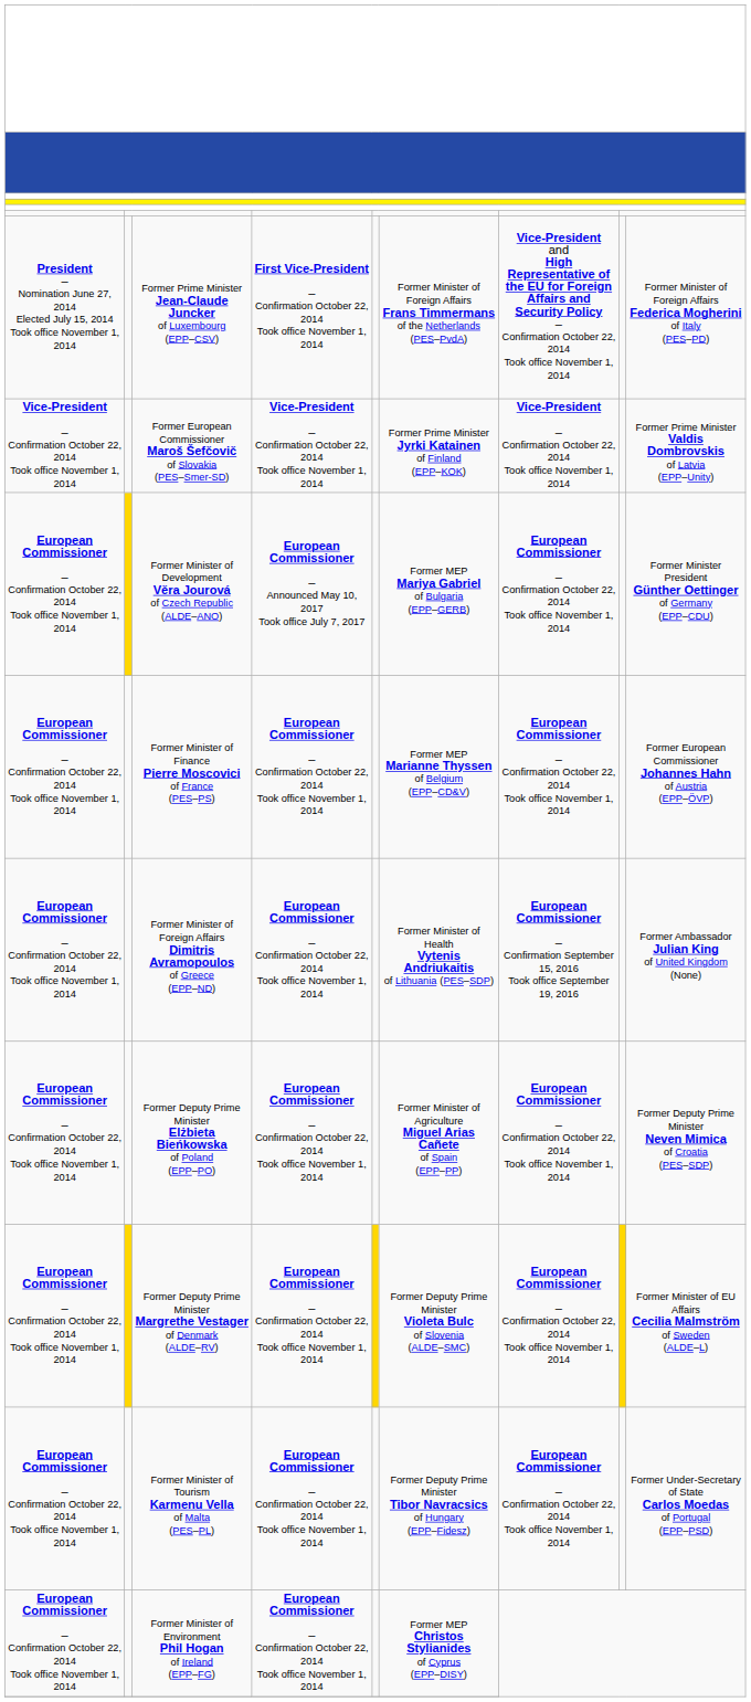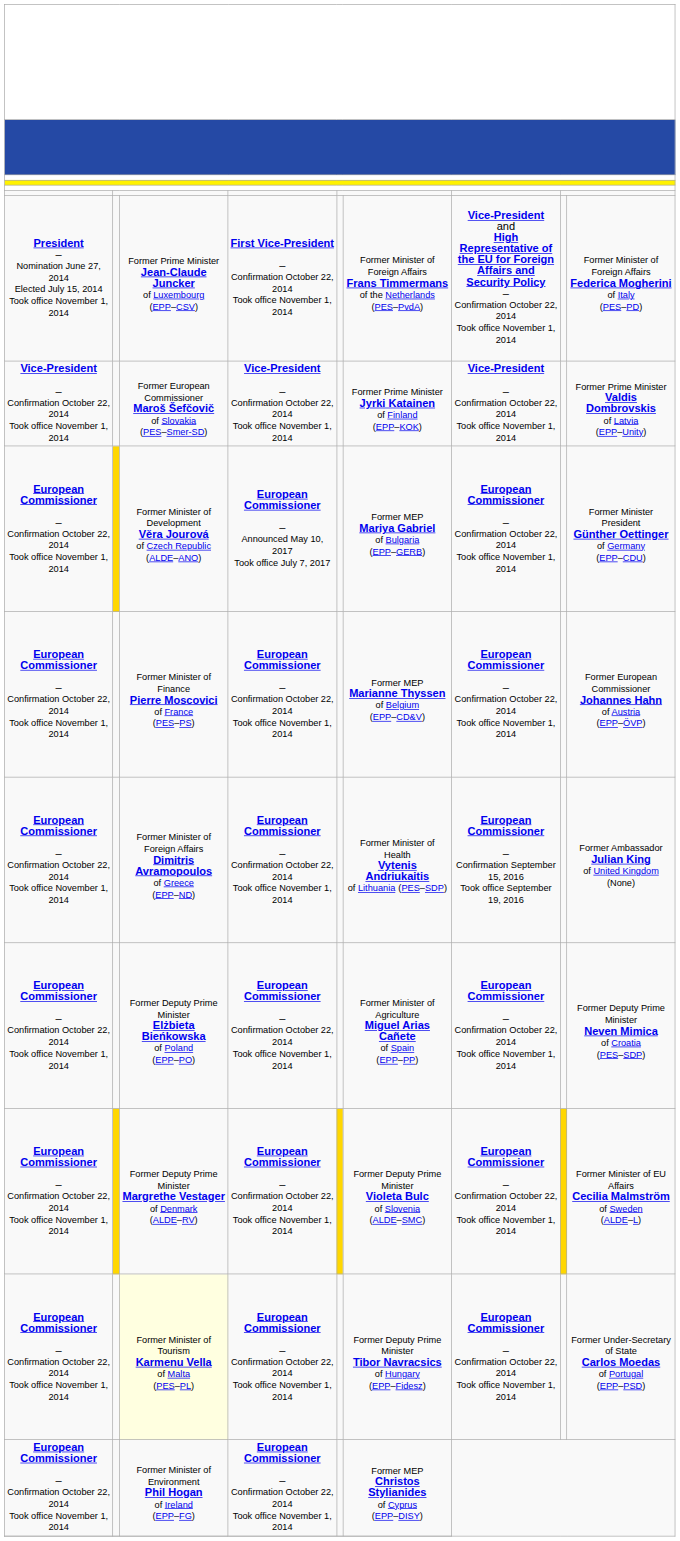Former Minister of Tourism Karmenu Vella of Malta (PES–PL) | column 3: no background -> lightyellow background
